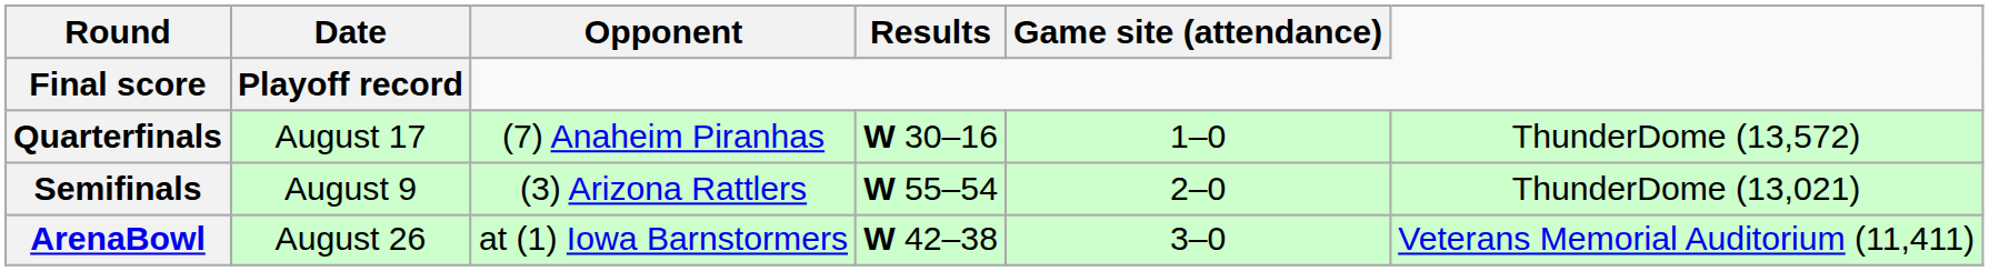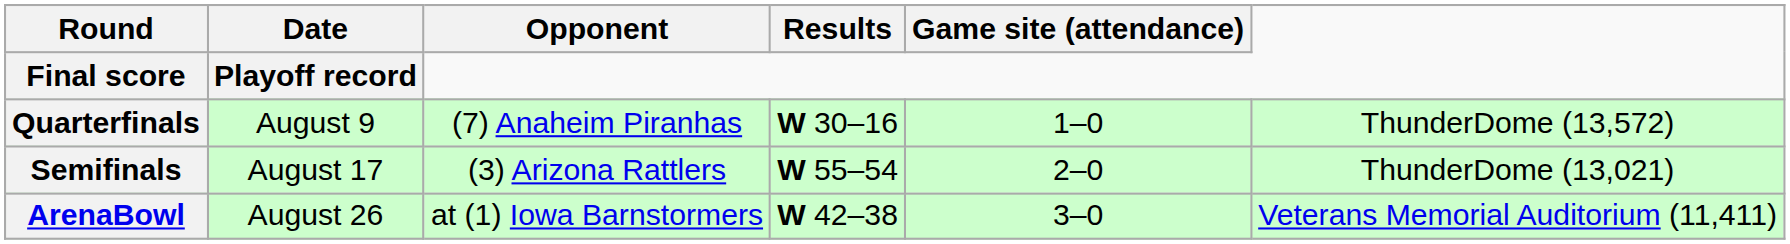Quarterfinals | Date / Playoff record: August 17 -> August 9
Semifinals | Date / Playoff record: August 9 -> August 17
